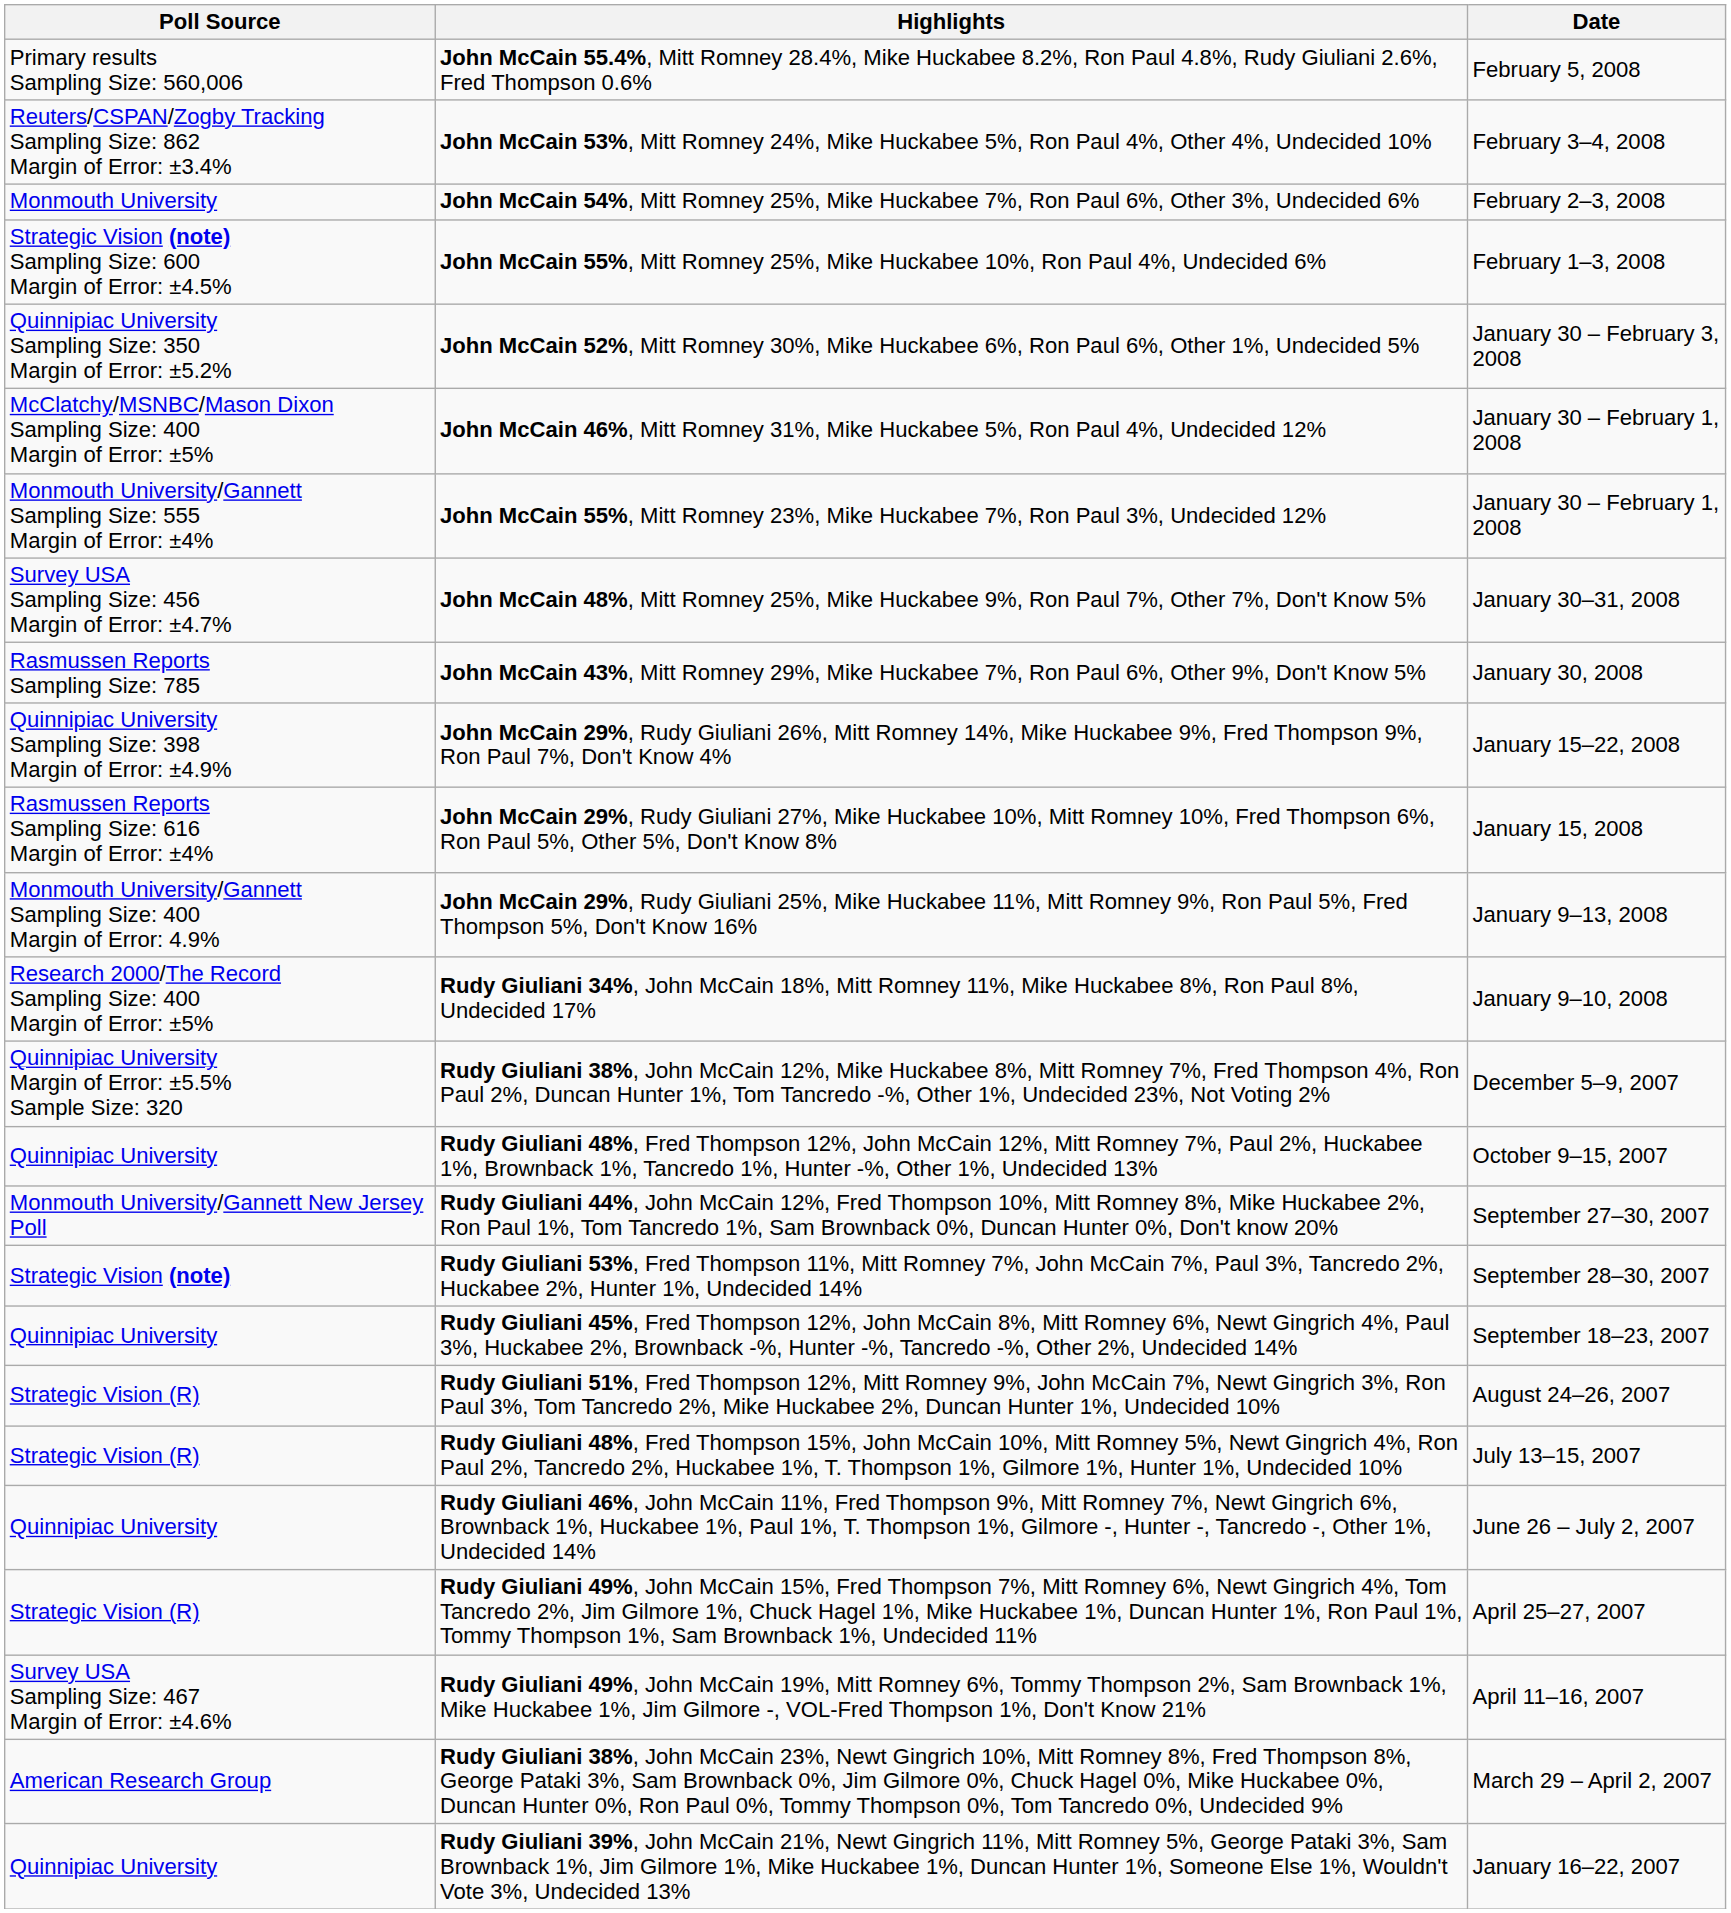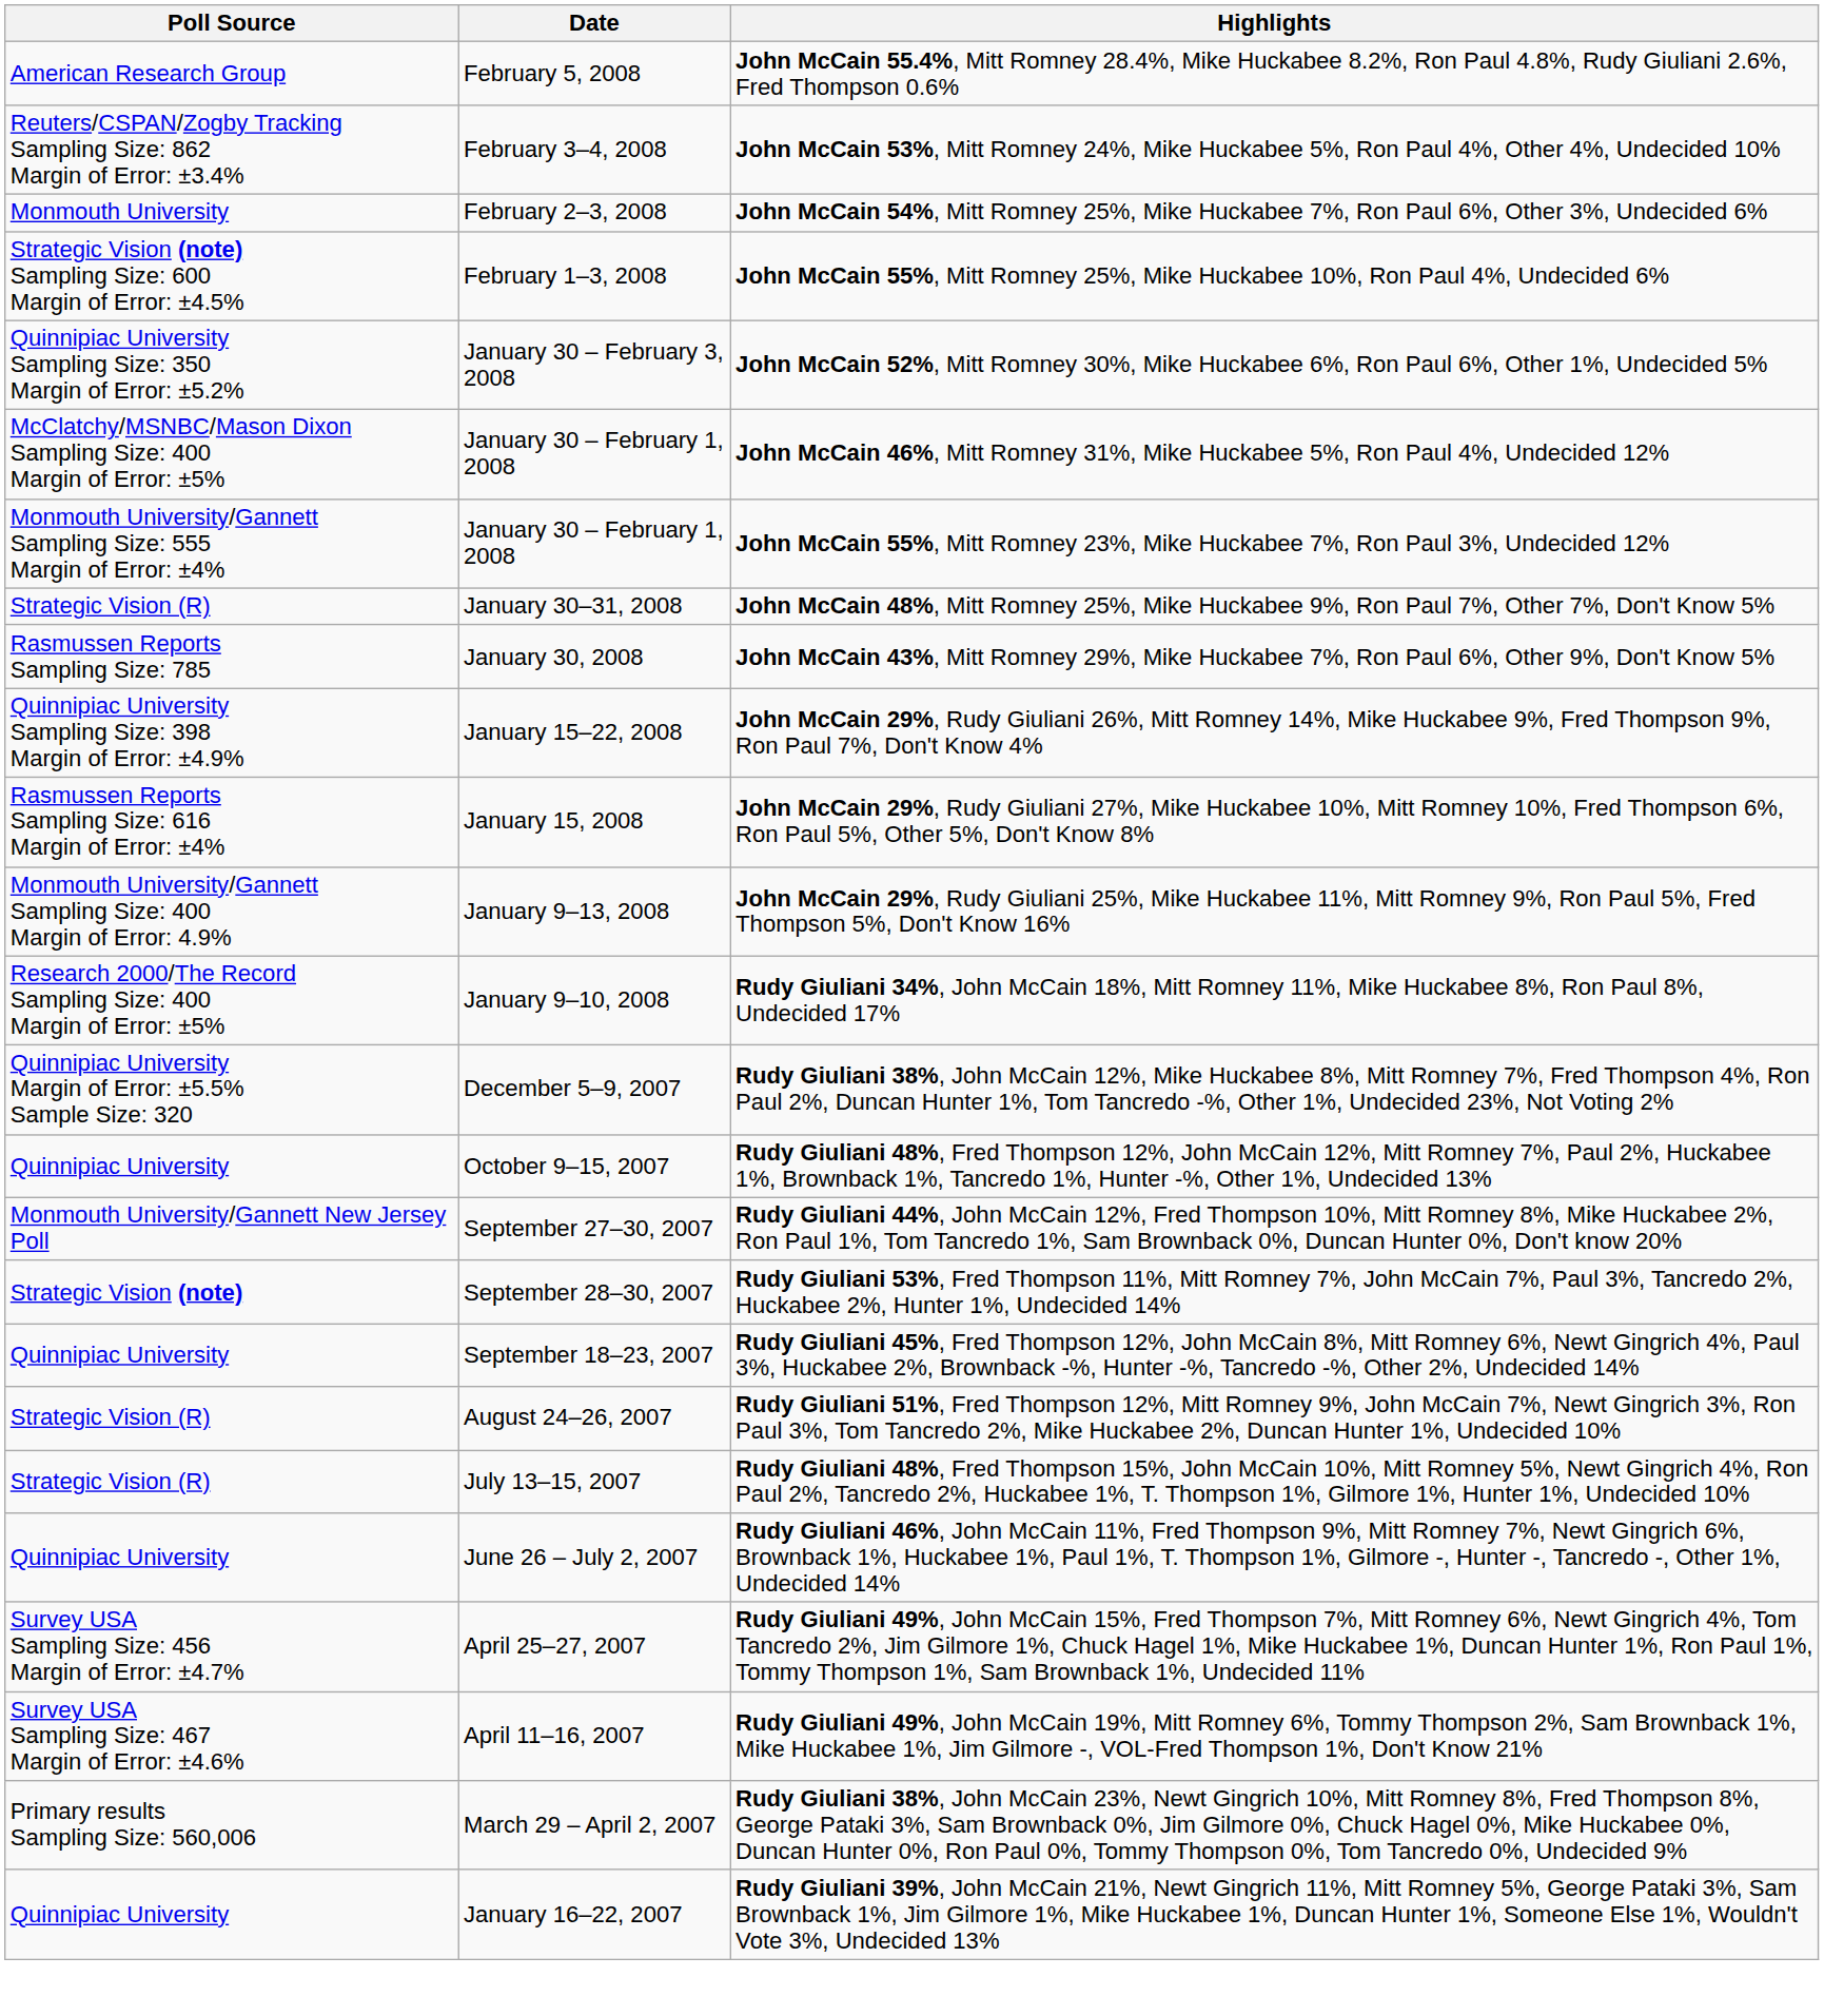columns swapped: Date <-> Highlights
row 2 | Poll Source: Primary results Sampling Size: 560,006 -> American Research Group
row 9 | Poll Source: Survey USA Sampling Size: 456 Margin of Error: ±4.7% -> Strategic Vision (R)
row 23 | Poll Source: Strategic Vision (R) -> Survey USA Sampling Size: 456 Margin of Error: ±4.7%
row 25 | Poll Source: American Research Group -> Primary results Sampling Size: 560,006
